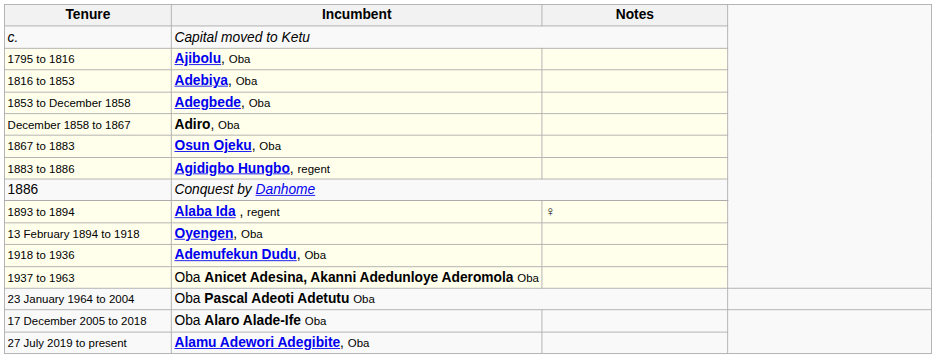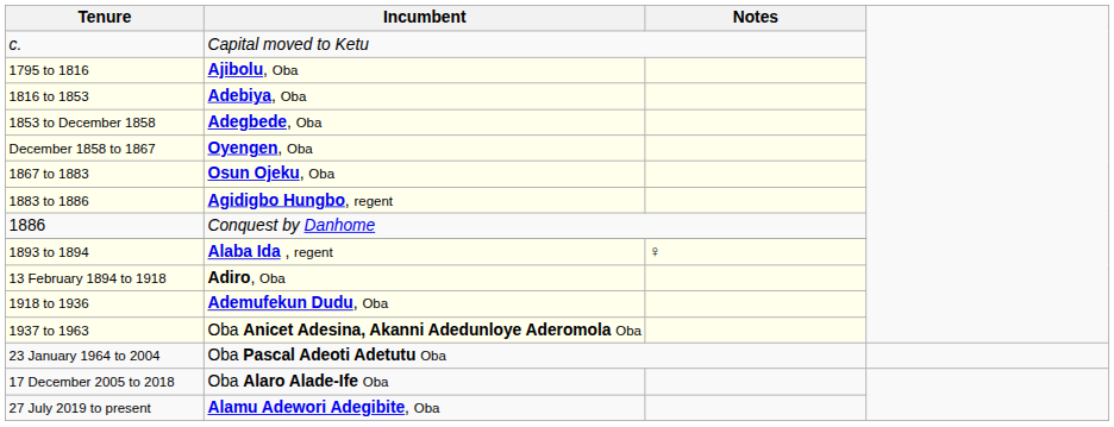December 1858 to 1867 | Incumbent: Adiro, Oba -> Oyengen, Oba
13 February 1894 to 1918 | Incumbent: Oyengen, Oba -> Adiro, Oba
